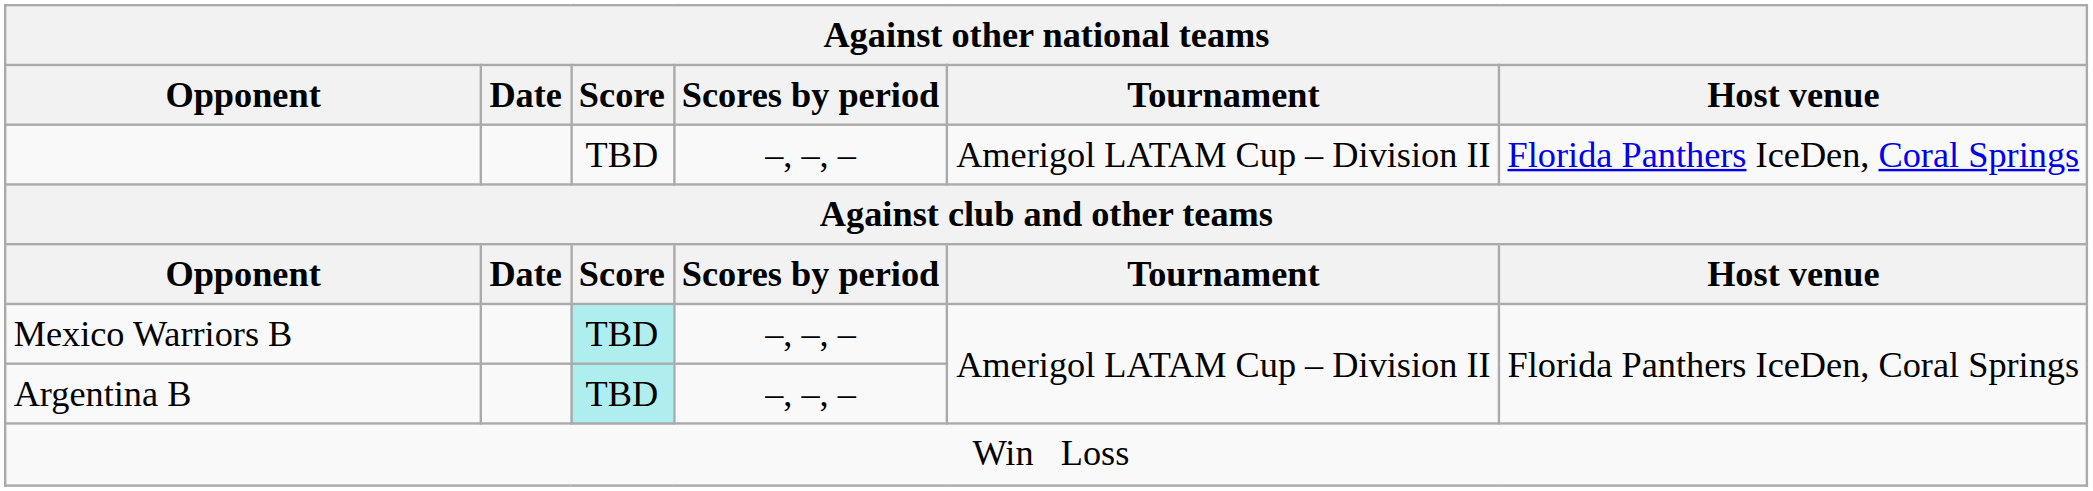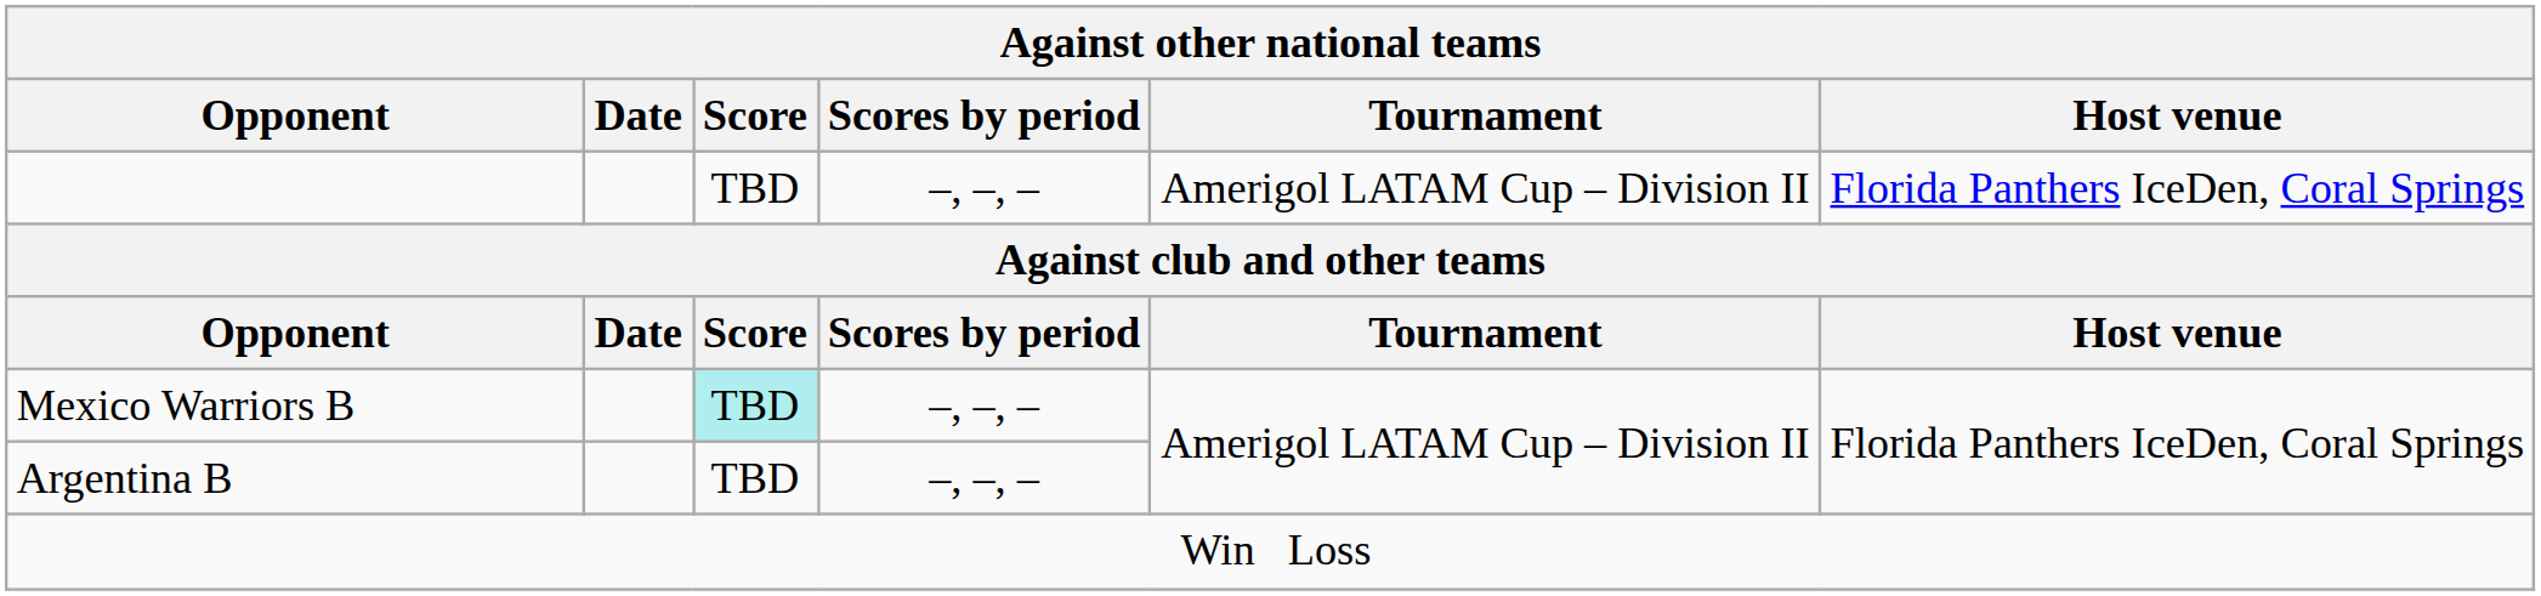Argentina B | Score: paleturquoise background -> no background
